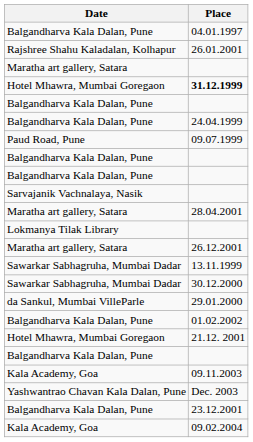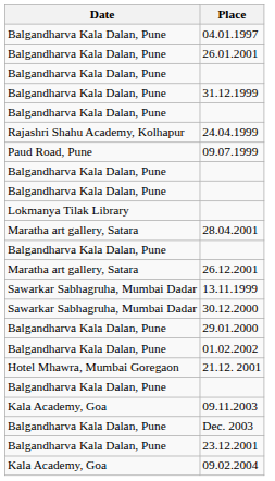row 3 | Date: Rajshree Shahu Kaladalan, Kolhapur -> Balgandharva Kala Dalan, Pune
row 4 | Date: Maratha art gallery, Satara -> Balgandharva Kala Dalan, Pune
row 5 | Date: Hotel Mhawra, Mumbai Goregaon -> Balgandharva Kala Dalan, Pune
row 5 | Place: bold -> normal
row 7 | Date: Balgandharva Kala Dalan, Pune -> Rajashri Shahu Academy, Kolhapur
row 11 | Date: Sarvajanik Vachnalaya, Nasik -> Lokmanya Tilak Library
row 13 | Date: Lokmanya Tilak Library -> Balgandharva Kala Dalan, Pune
row 17 | Date: da Sankul, Mumbai VilleParle -> Balgandharva Kala Dalan, Pune
row 22 | Date: Yashwantrao Chavan Kala Dalan, Pune -> Balgandharva Kala Dalan, Pune
